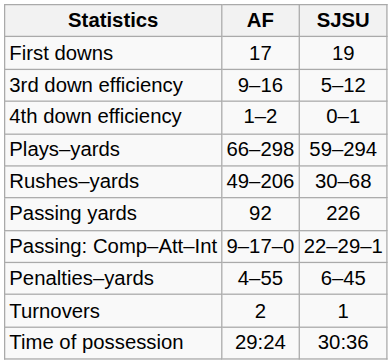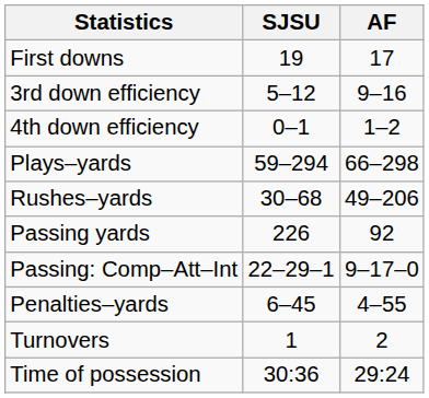columns swapped: AF <-> SJSU
